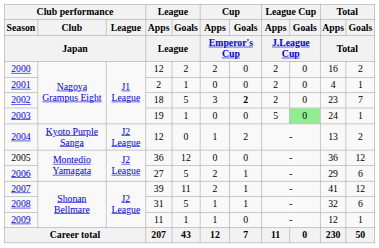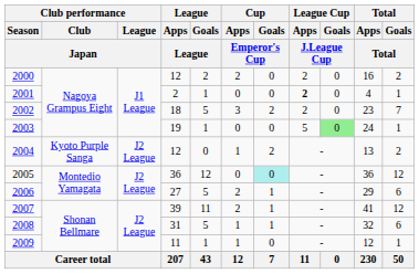2001 | League Cup / Apps / J.League Cup: normal -> bold
2002 | Cup / Goals / Emperor's Cup: bold -> normal
2005 | Cup / Goals / Emperor's Cup: no background -> paleturquoise background
